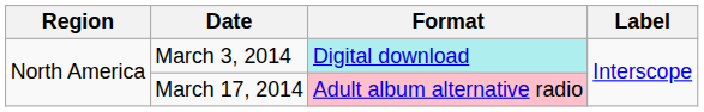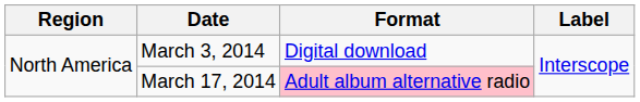March 3, 2014 | Format: paleturquoise background -> no background
